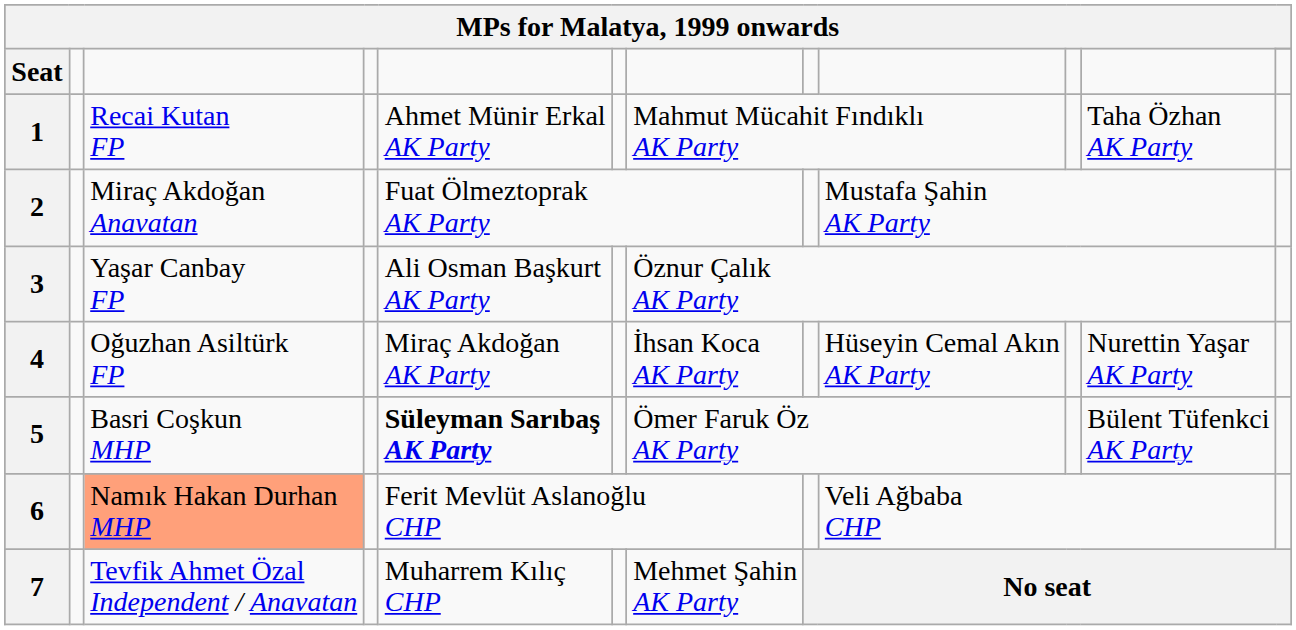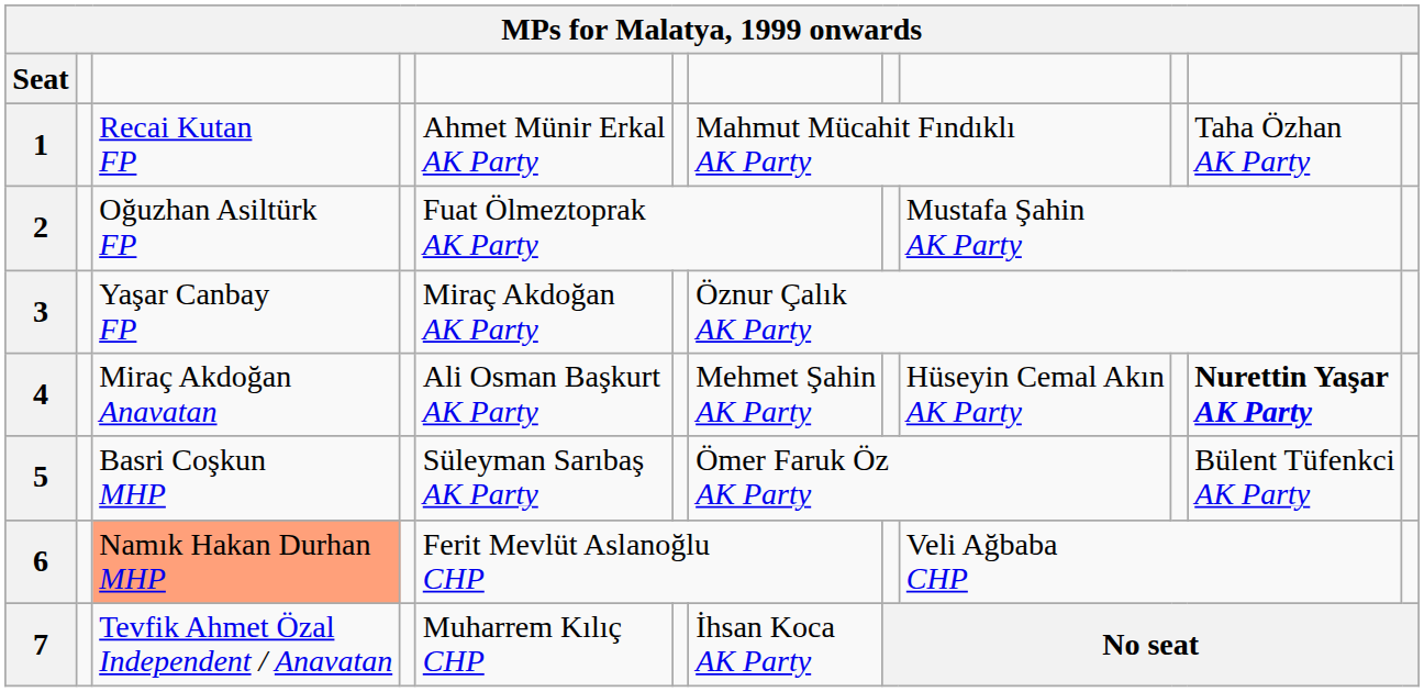2 | column 3: Miraç Akdoğan Anavatan -> Oğuzhan Asiltürk FP
3 | column 5: Ali Osman Başkurt AK Party -> Miraç Akdoğan AK Party
4 | column 3: Oğuzhan Asiltürk FP -> Miraç Akdoğan Anavatan
4 | column 5: Miraç Akdoğan AK Party -> Ali Osman Başkurt AK Party
4 | column 7: İhsan Koca AK Party -> Mehmet Şahin AK Party
4 | column 11: normal -> bold
5 | column 5: bold -> normal
7 | column 7: Mehmet Şahin AK Party -> İhsan Koca AK Party
